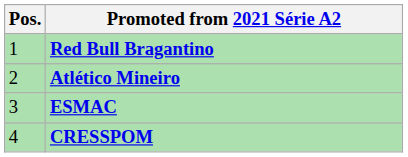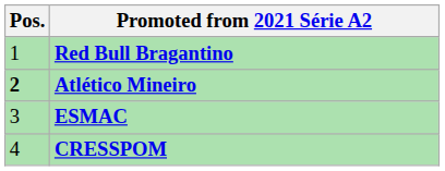Atlético Mineiro | Pos.: normal -> bold
